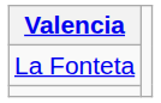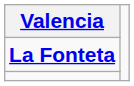La Fonteta | Valencia: normal -> bold
